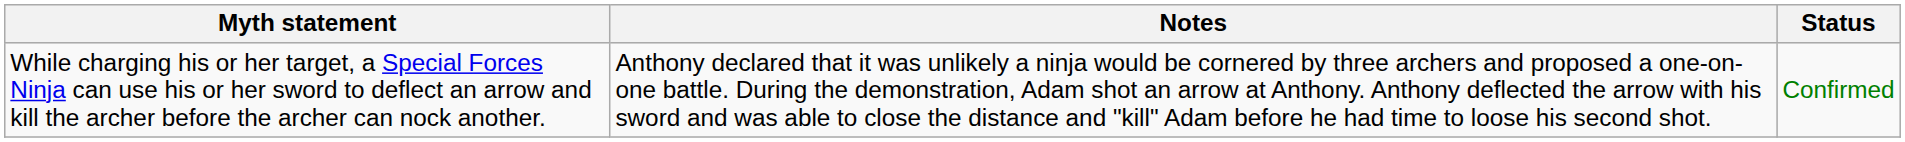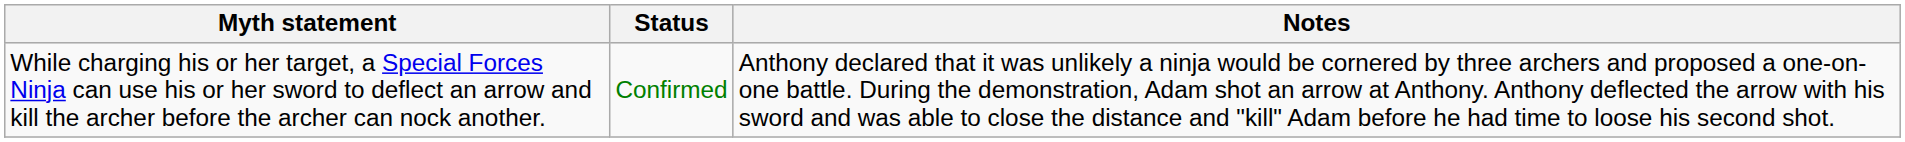columns swapped: Status <-> Notes
